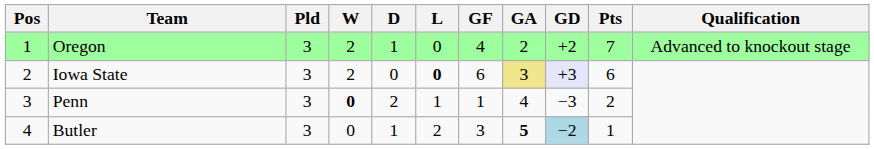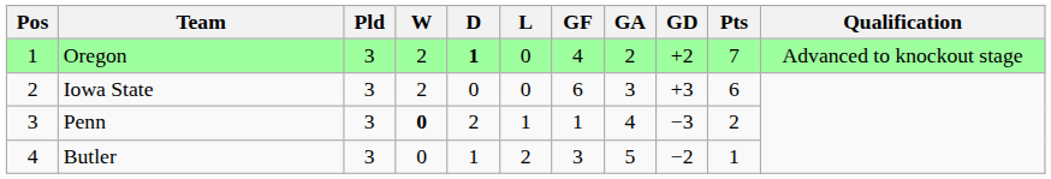Oregon | D: normal -> bold
Iowa State | L: bold -> normal
Iowa State | GA: khaki background -> no background
Iowa State | GD: lavender background -> no background
Butler | GA: bold -> normal
Butler | GD: lightblue background -> no background
